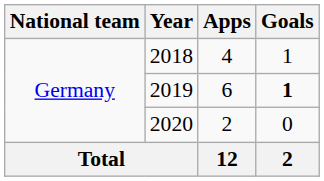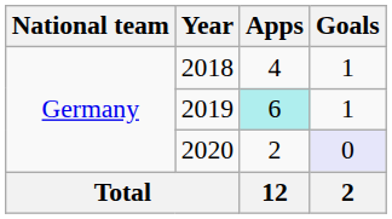2019 | Apps: no background -> paleturquoise background
2019 | Goals: bold -> normal
2020 | Goals: no background -> lavender background
